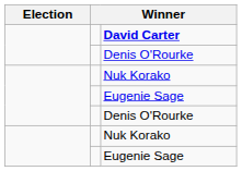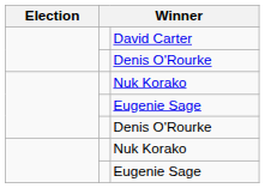David Carter | column 3: bold -> normal
